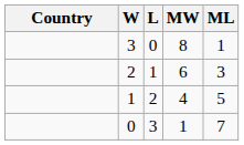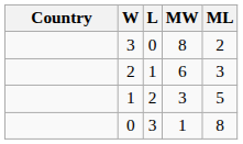row 2 | ML: 1 -> 2
row 4 | MW: 4 -> 3
row 5 | ML: 7 -> 8
